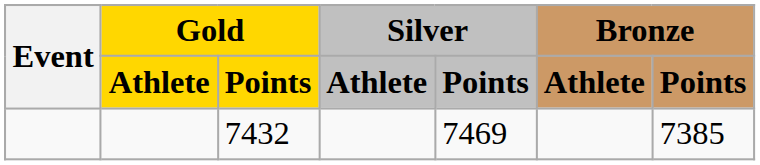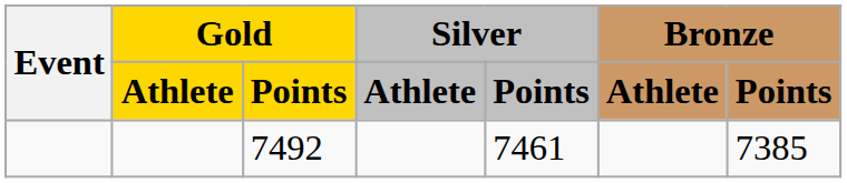row 3 | Gold / Points: 7432 -> 7492
row 3 | Silver / Points: 7469 -> 7461
